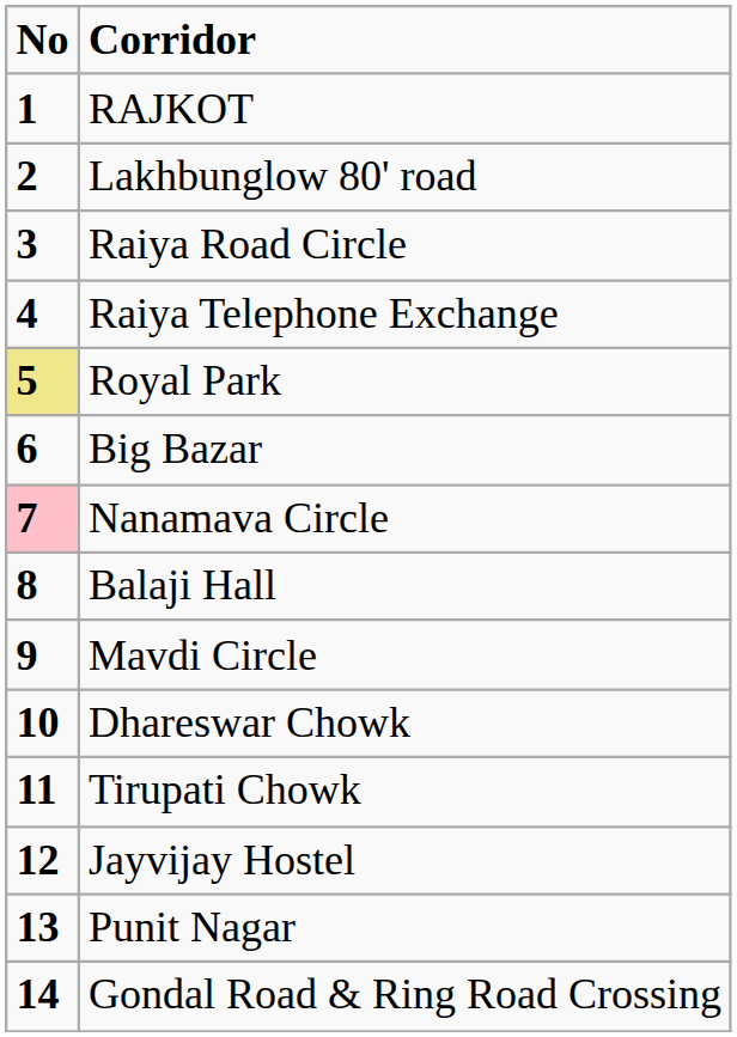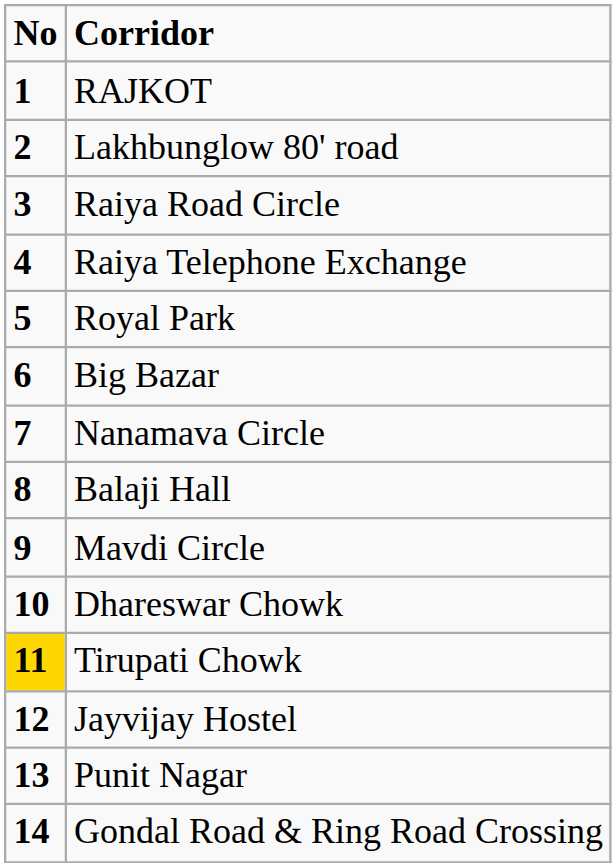Royal Park | No: khaki background -> no background
Nanamava Circle | No: pink background -> no background
Tirupati Chowk | No: no background -> gold background
